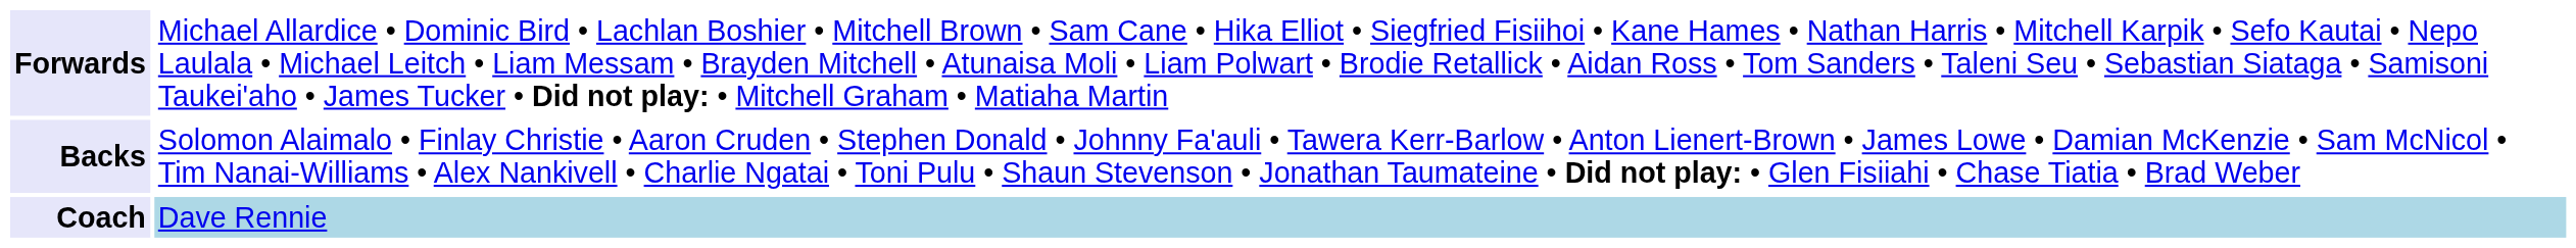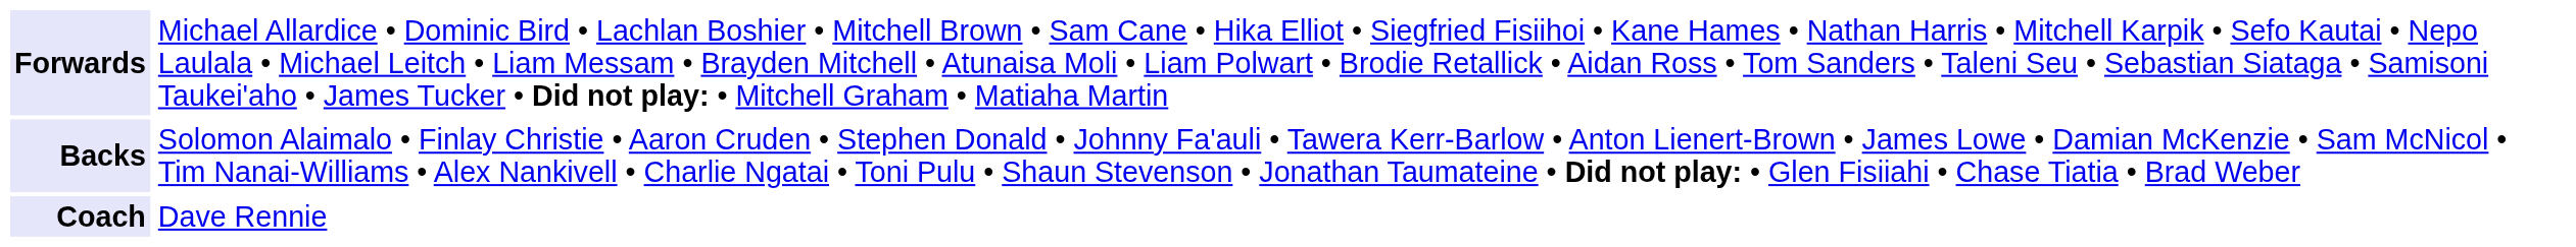Coach | column 2: lightblue background -> no background
